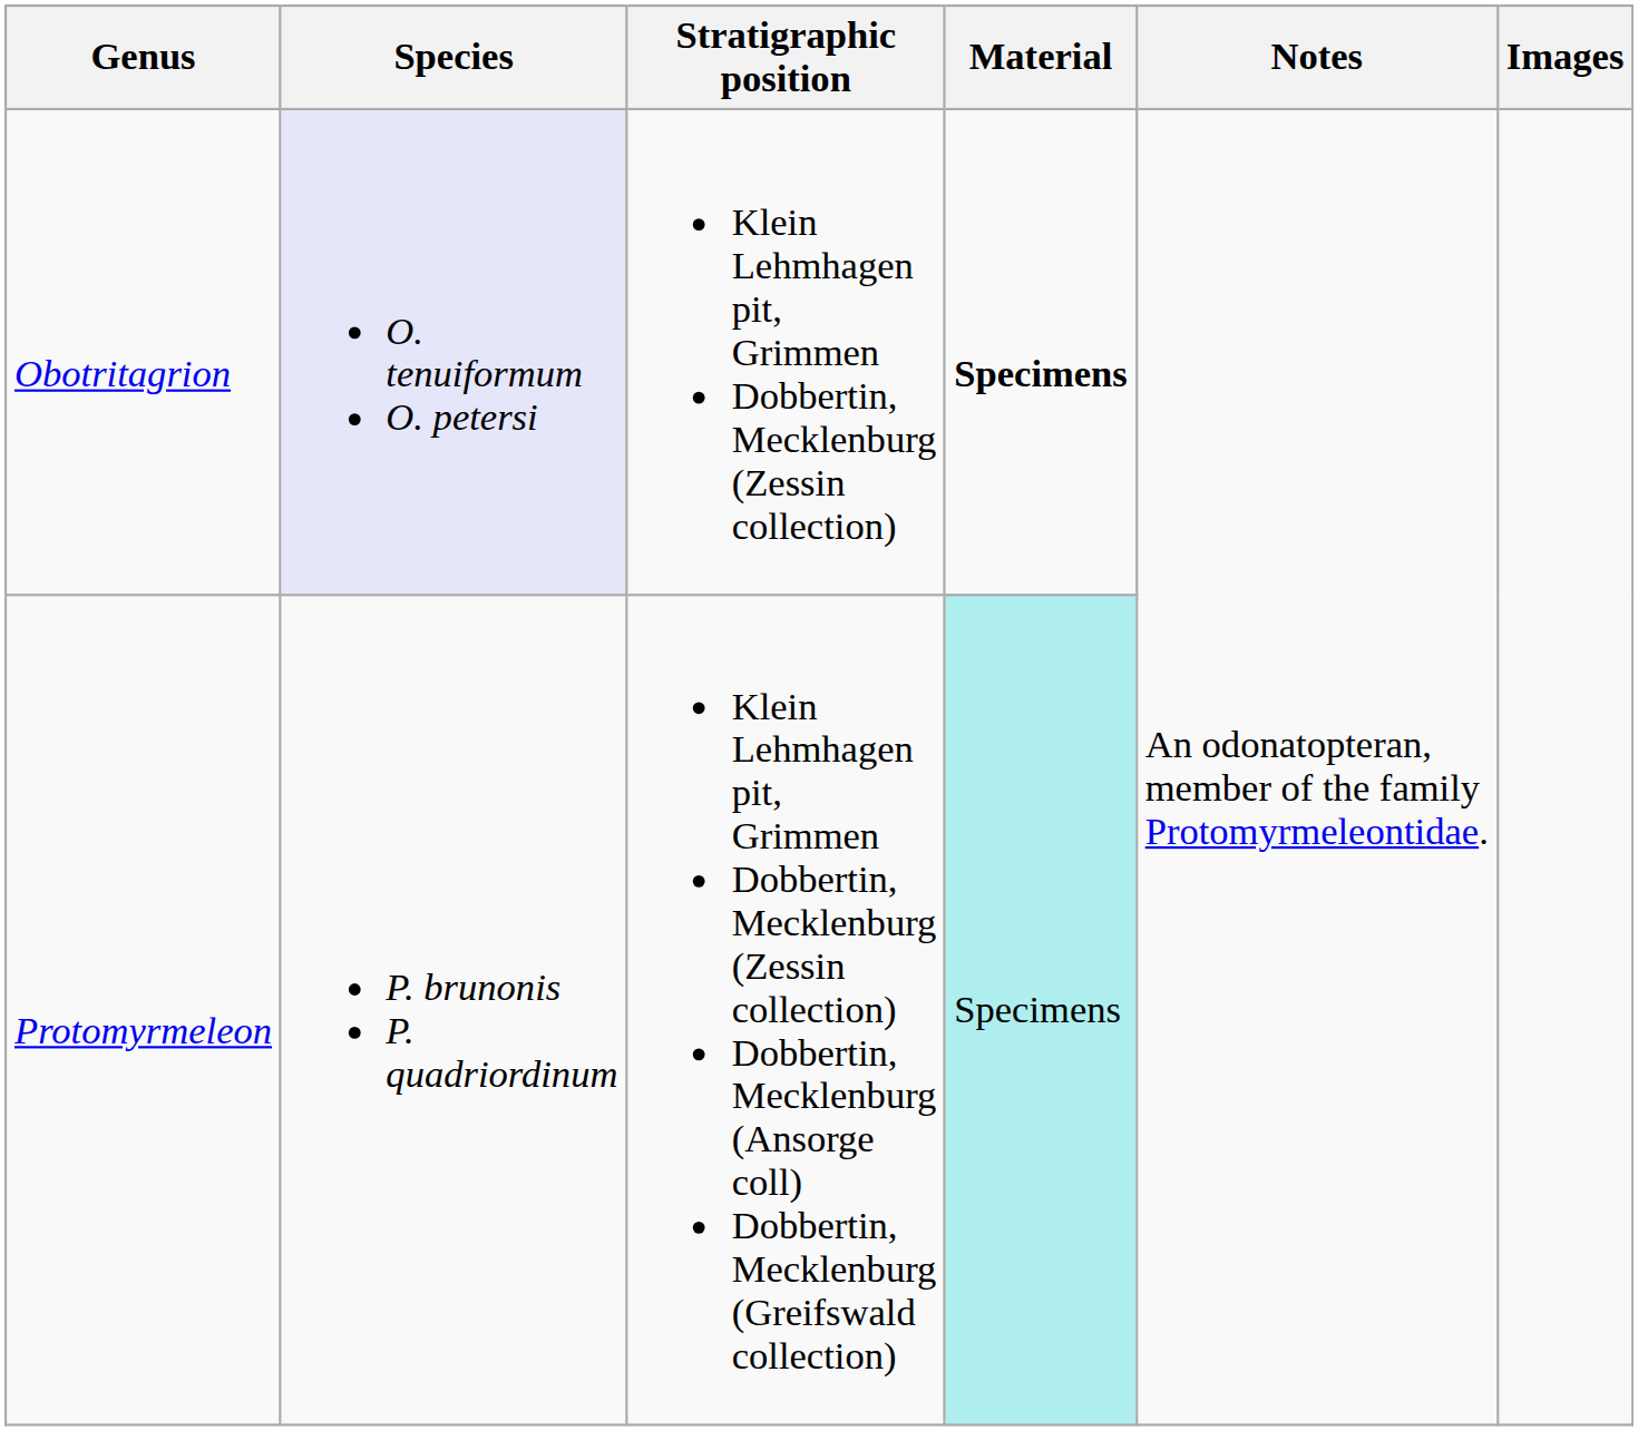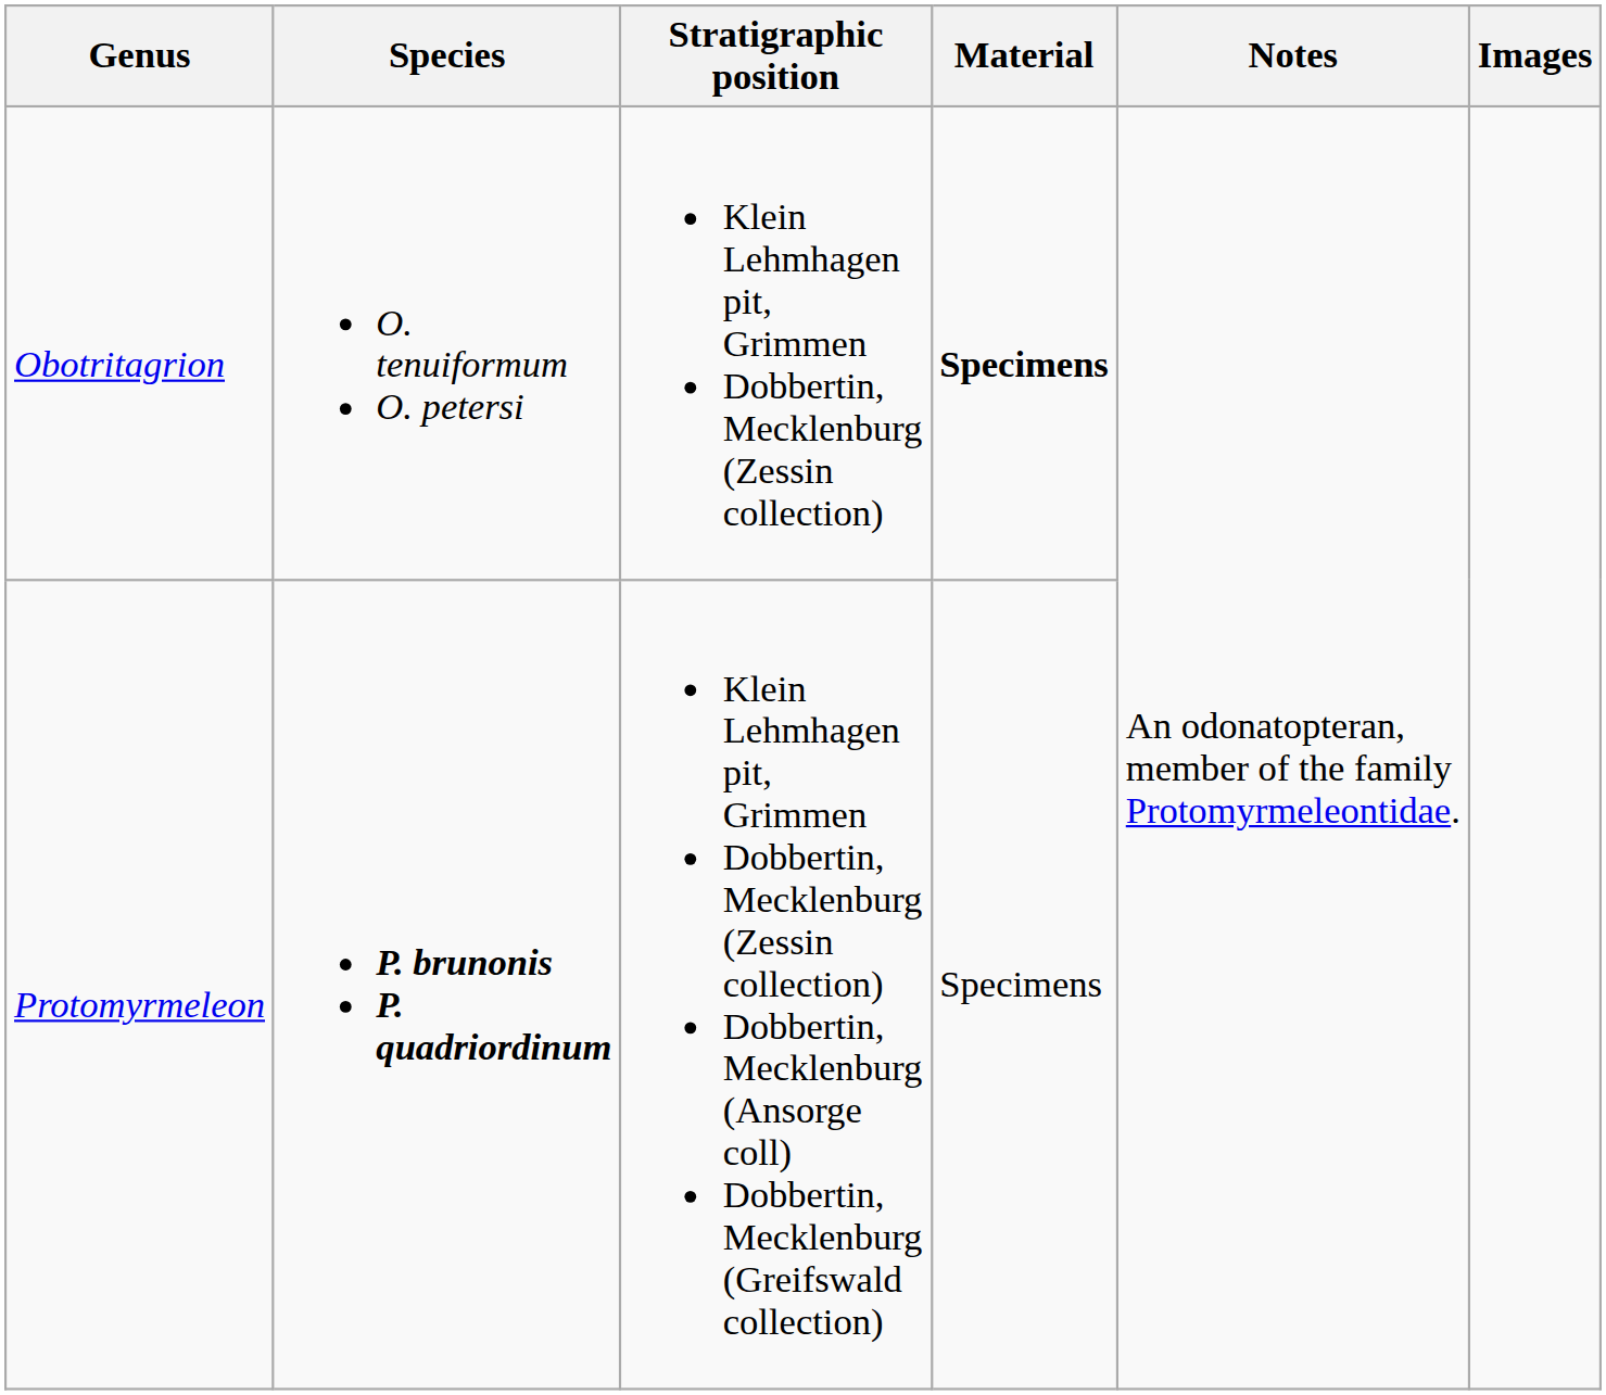Obotritagrion | Species: lavender background -> no background
Protomyrmeleon | Species: normal -> bold
Protomyrmeleon | Material: paleturquoise background -> no background
